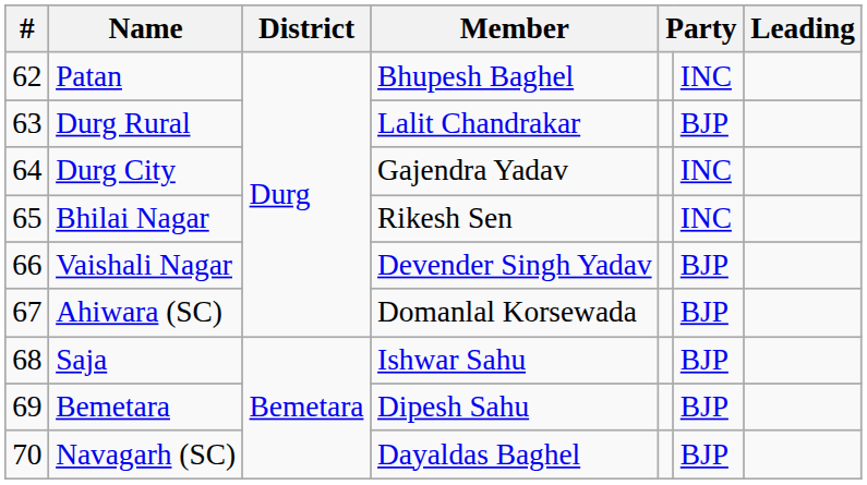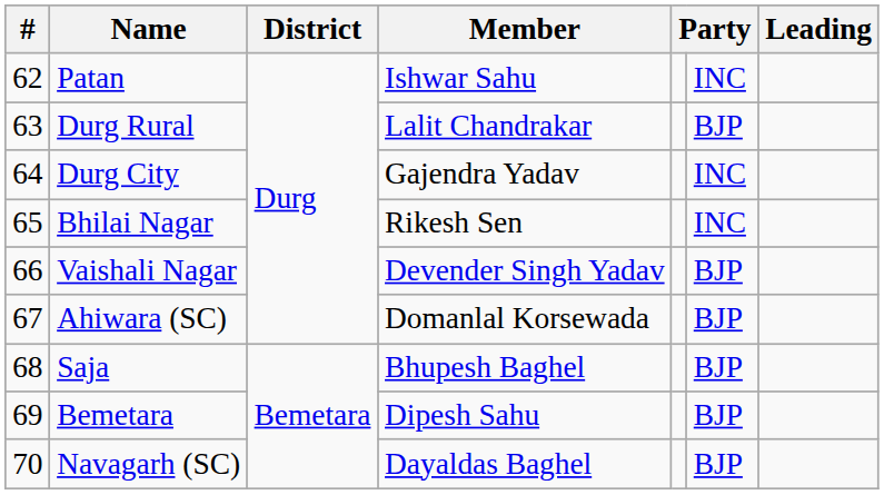Patan | Member: Bhupesh Baghel -> Ishwar Sahu
Saja | Member: Ishwar Sahu -> Bhupesh Baghel
